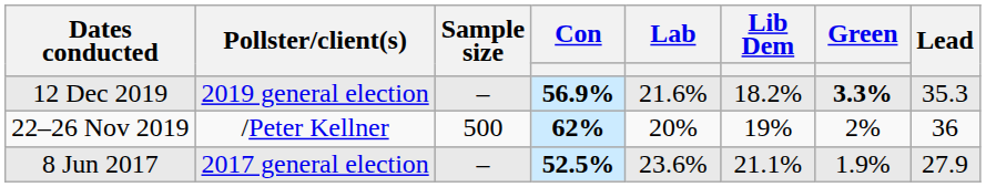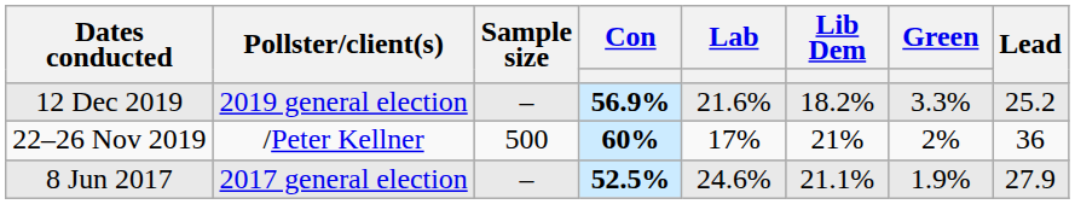12 Dec 2019 | Green: bold -> normal
12 Dec 2019 | Lead: 35.3 -> 25.2
22–26 Nov 2019 | Con: 62% -> 60%
22–26 Nov 2019 | Lab: 20% -> 17%
22–26 Nov 2019 | Lib Dem: 19% -> 21%
8 Jun 2017 | Lab: 23.6% -> 24.6%
